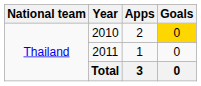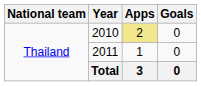2010 | Apps: no background -> khaki background
2010 | Goals: gold background -> no background
